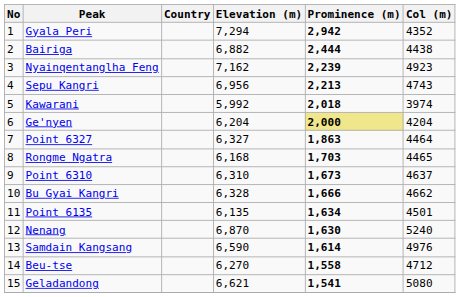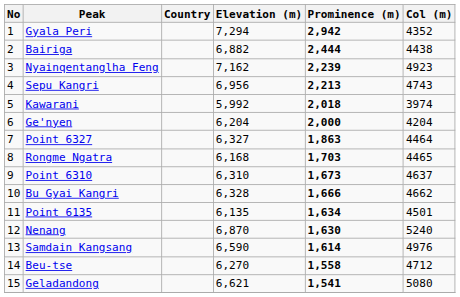Ge'nyen | Prominence (m): khaki background -> no background
